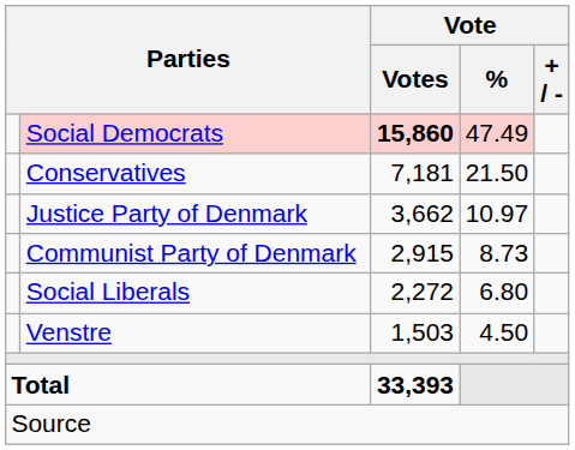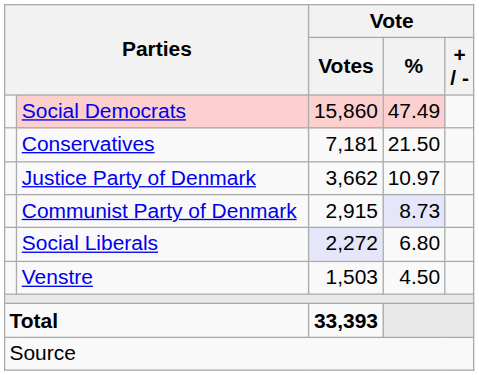Social Democrats | Vote / Votes: bold -> normal
Communist Party of Denmark | Vote / %: no background -> lavender background
Social Liberals | Vote / Votes: no background -> lavender background
